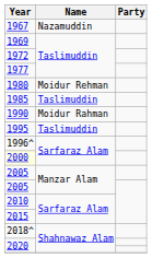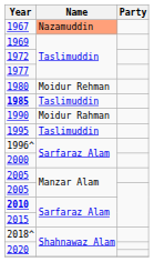1967 | Name: no background -> lightsalmon background
1985 | Year: normal -> bold
2000 | Year: lightyellow background -> no background
2010 | Year: normal -> bold
